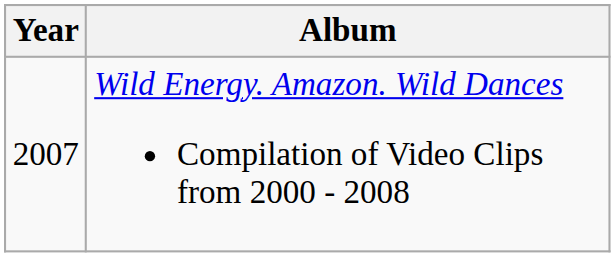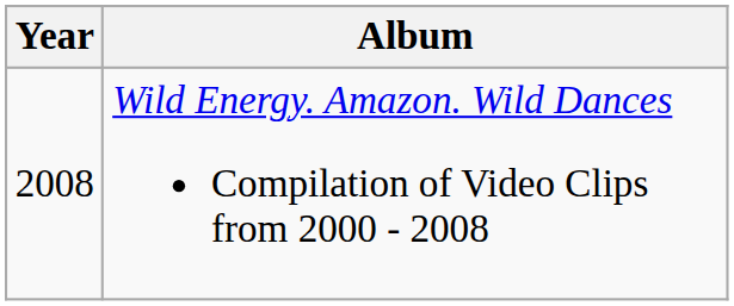row 2 | Year: 2007 -> 2008
